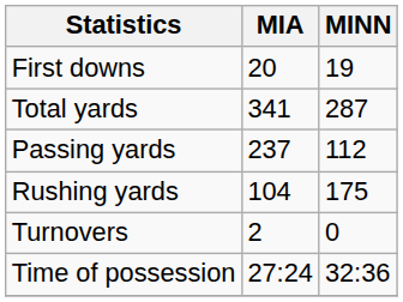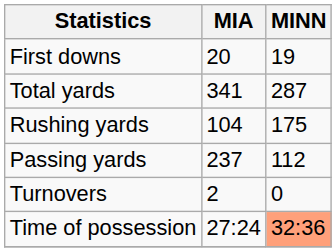rows swapped: Rushing yards <-> Passing yards
Time of possession | MINN: no background -> lightsalmon background
